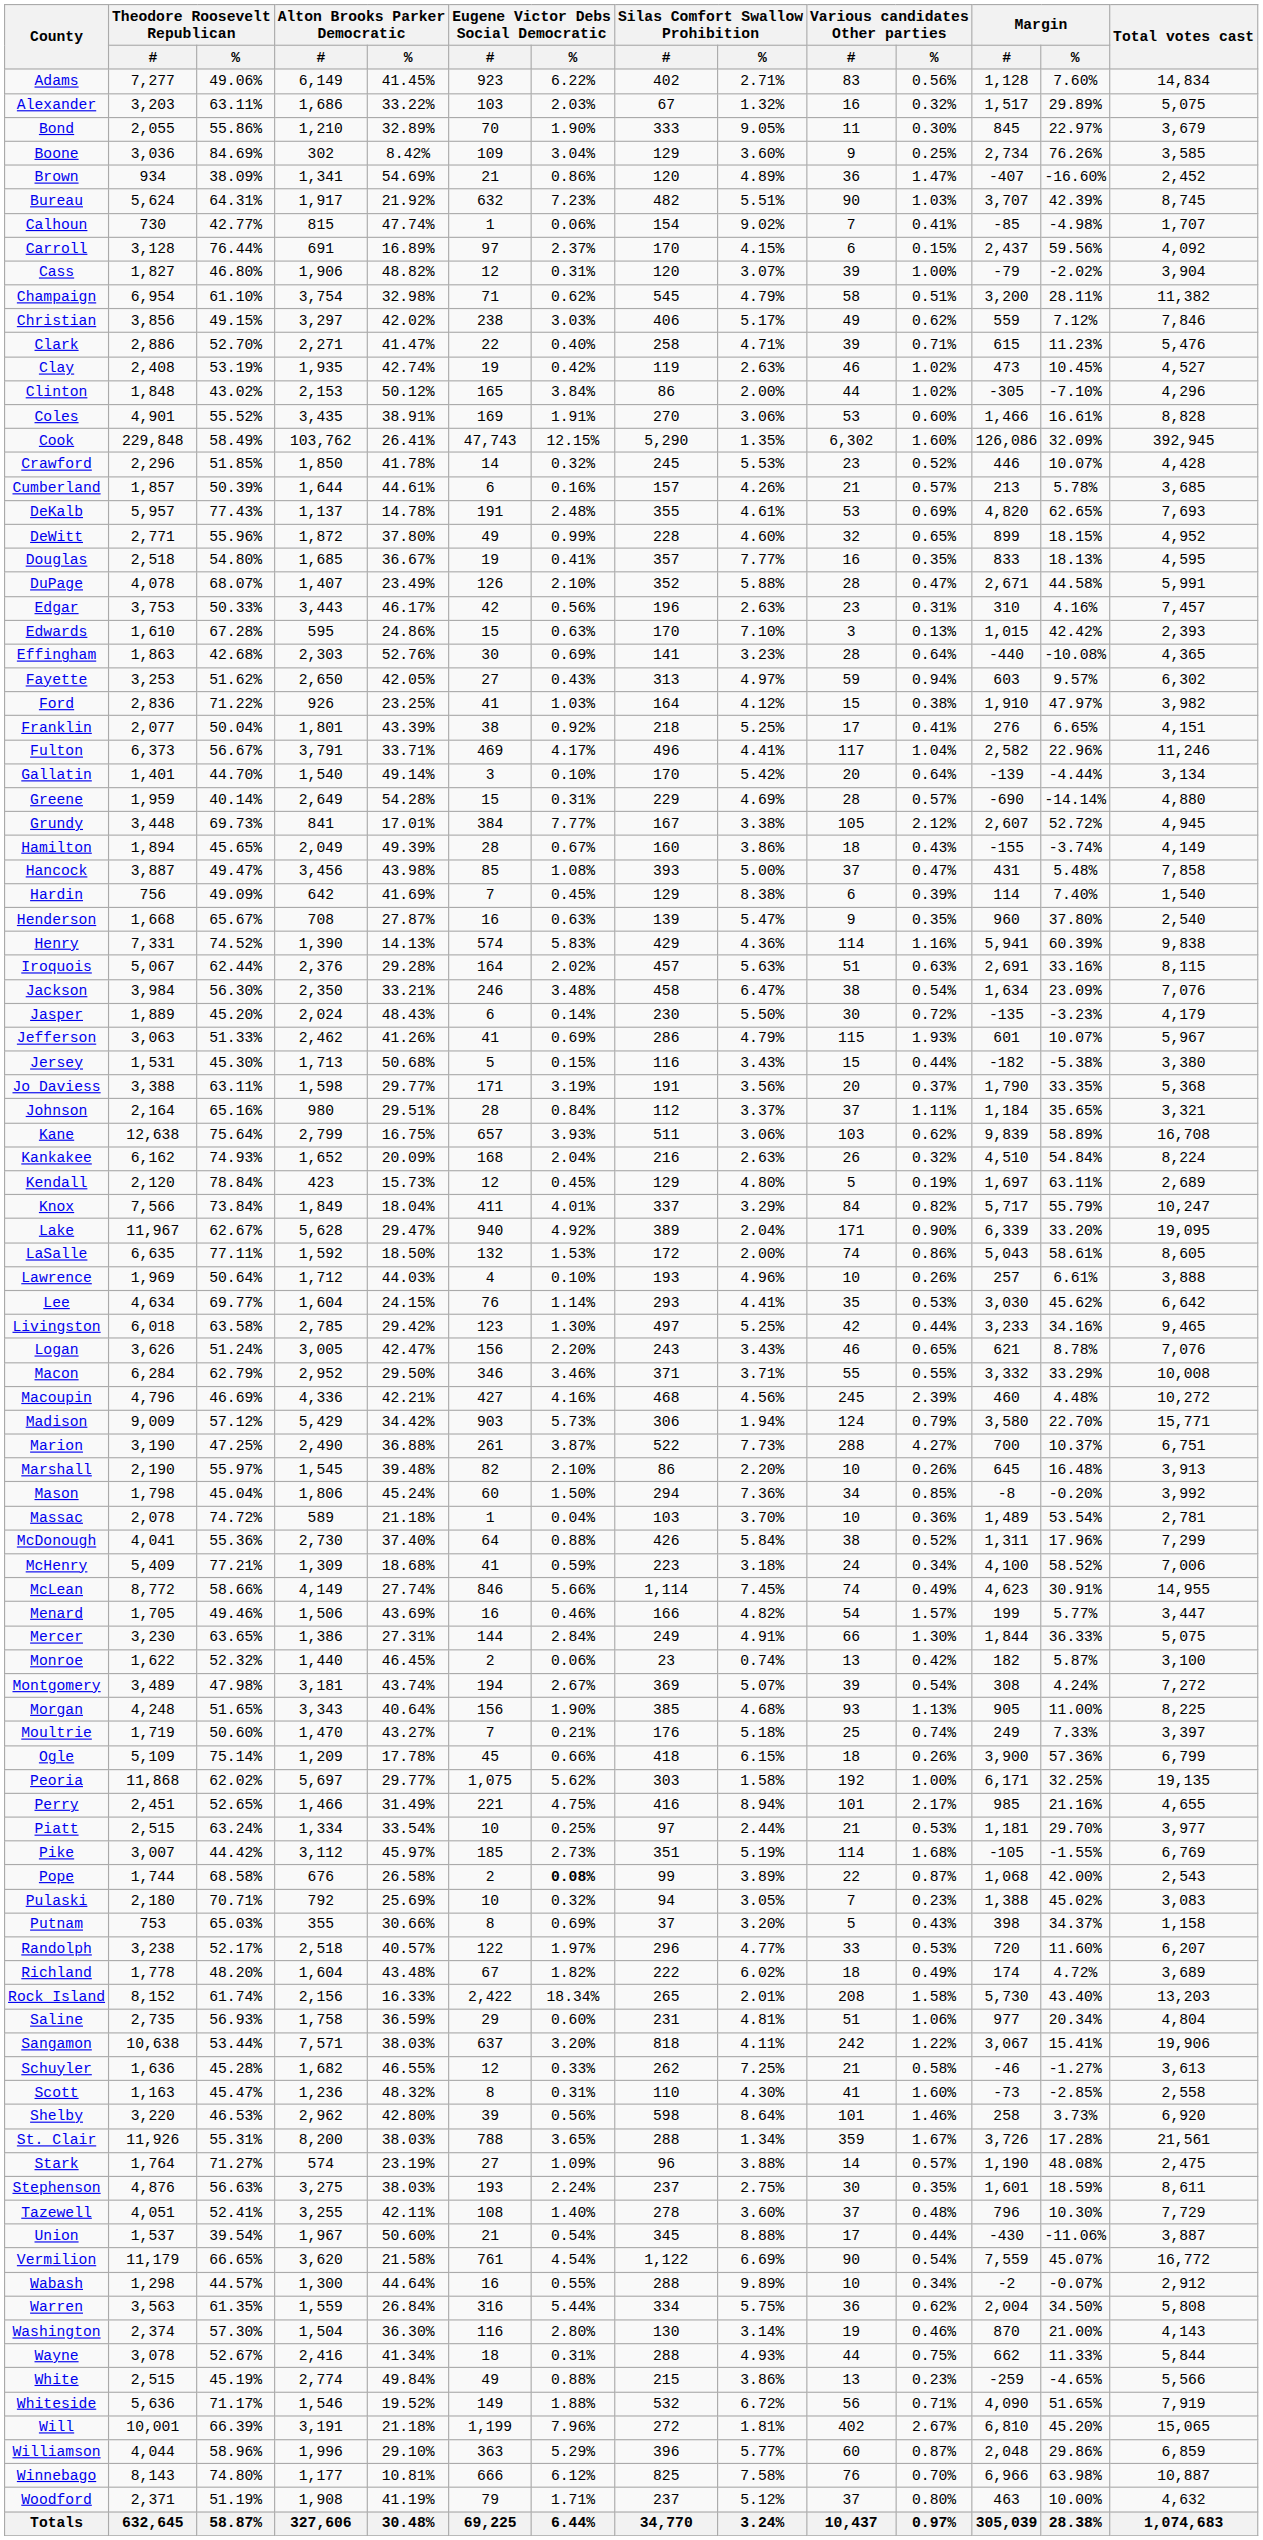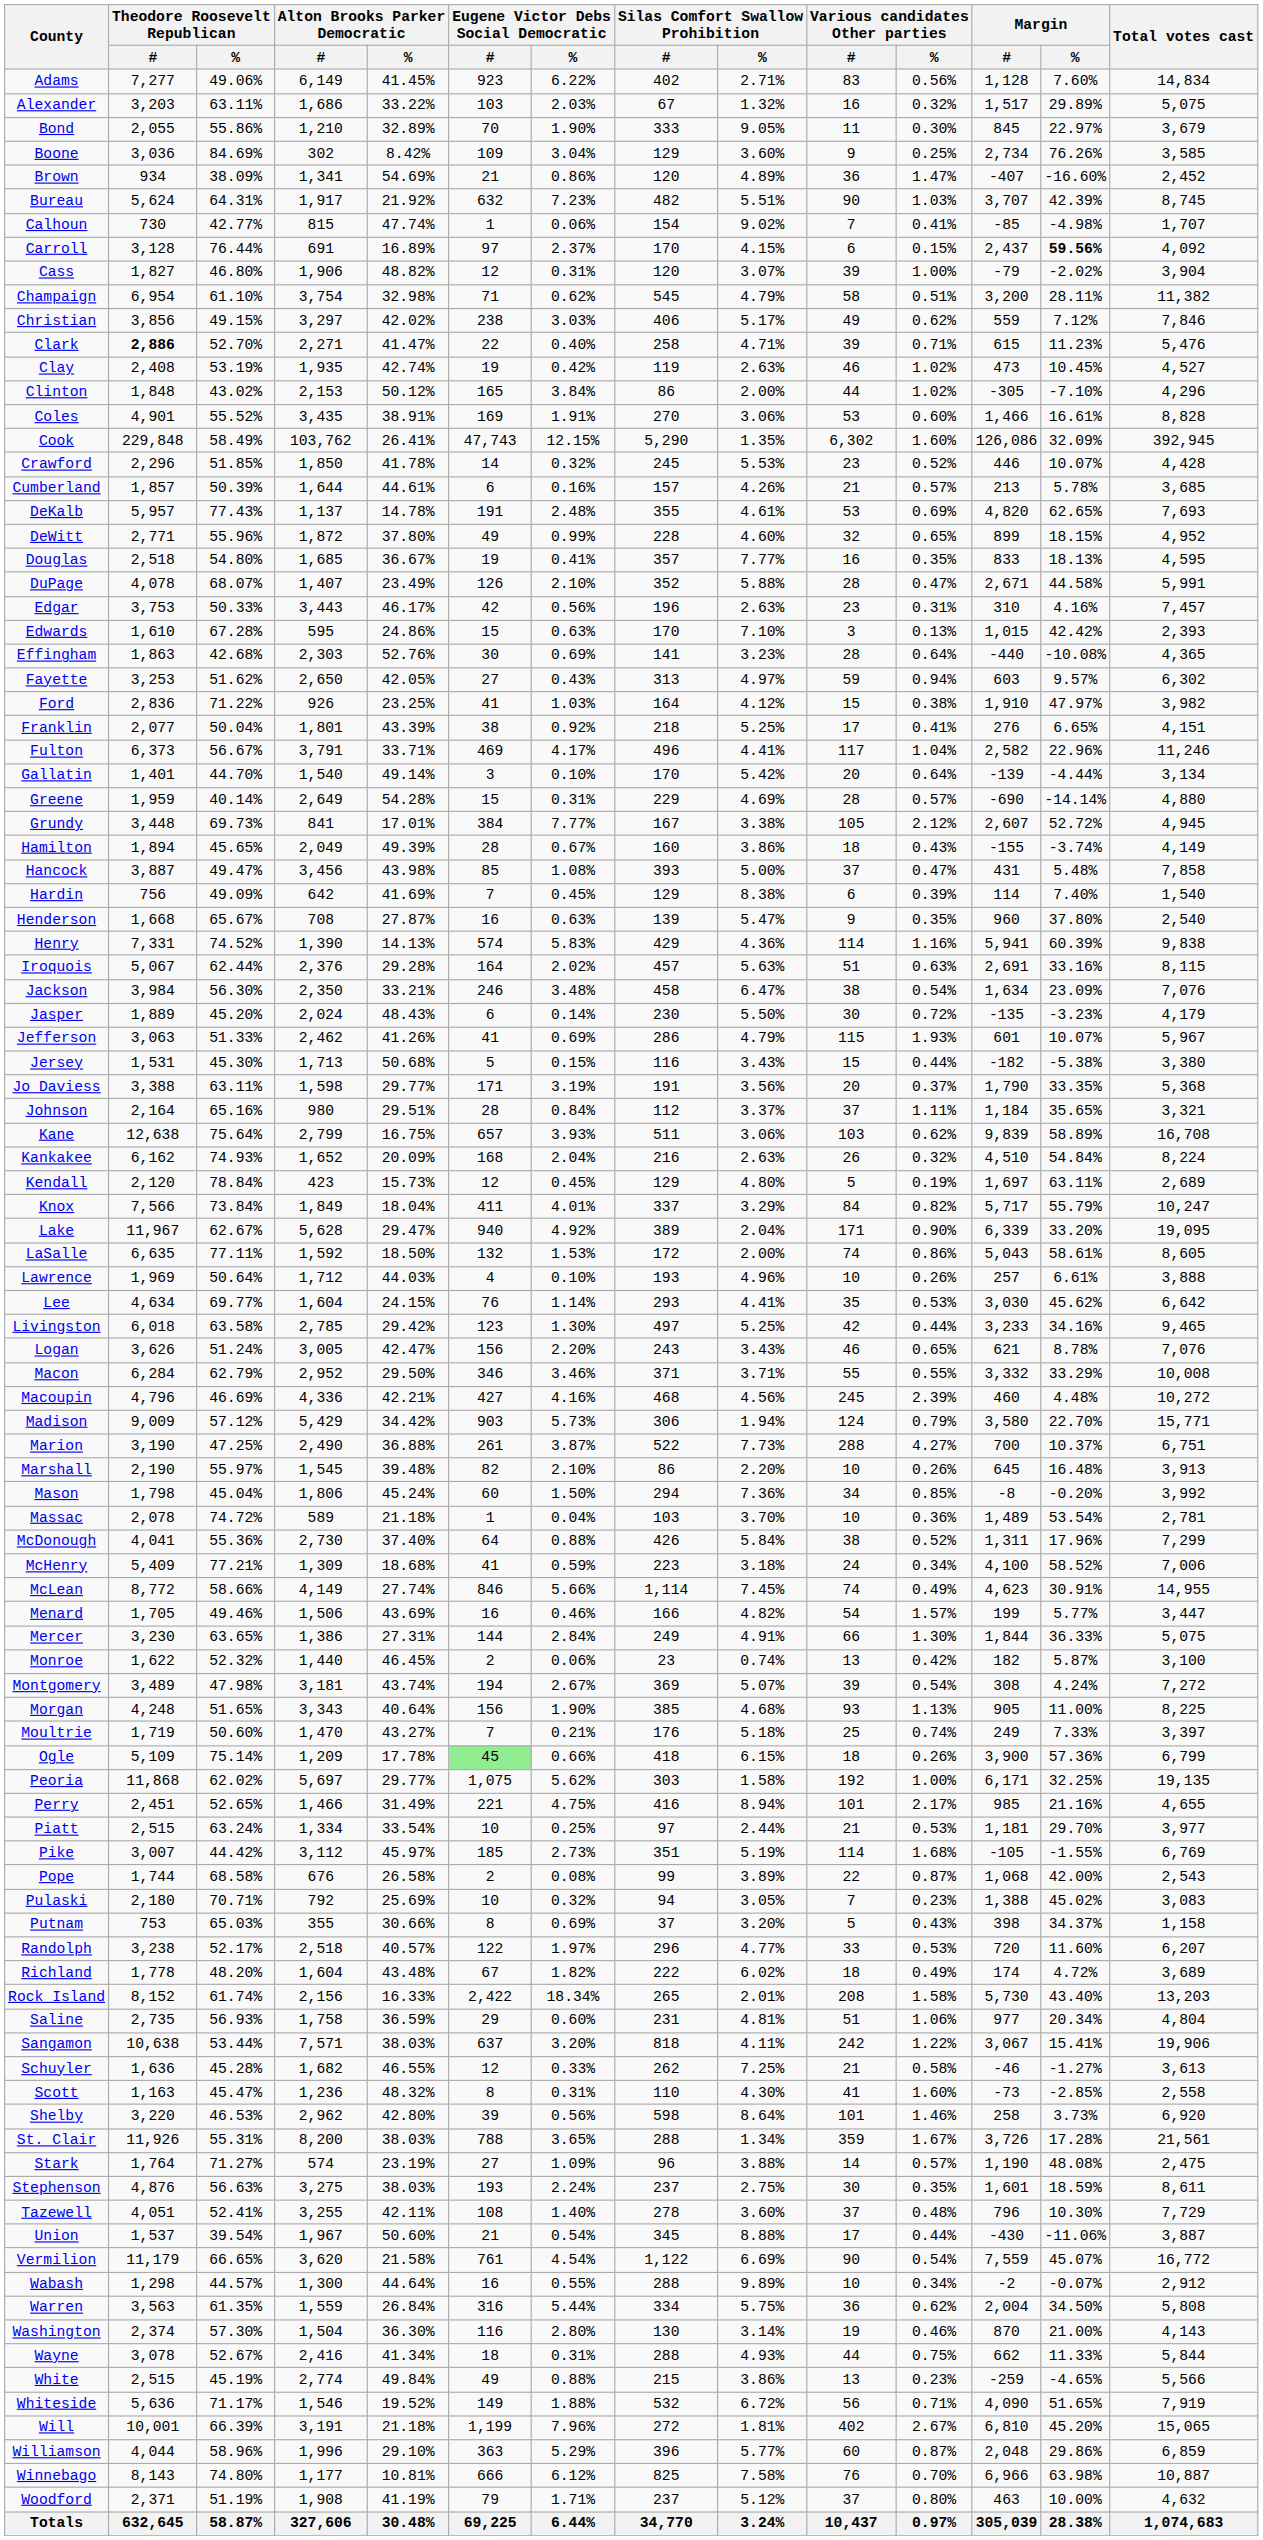Carroll | Margin / %: normal -> bold
Clark | Theodore Roosevelt Republican / #: normal -> bold
Ogle | Eugene Victor Debs Social Democratic / #: no background -> lightgreen background
Pope | Eugene Victor Debs Social Democratic / %: bold -> normal
